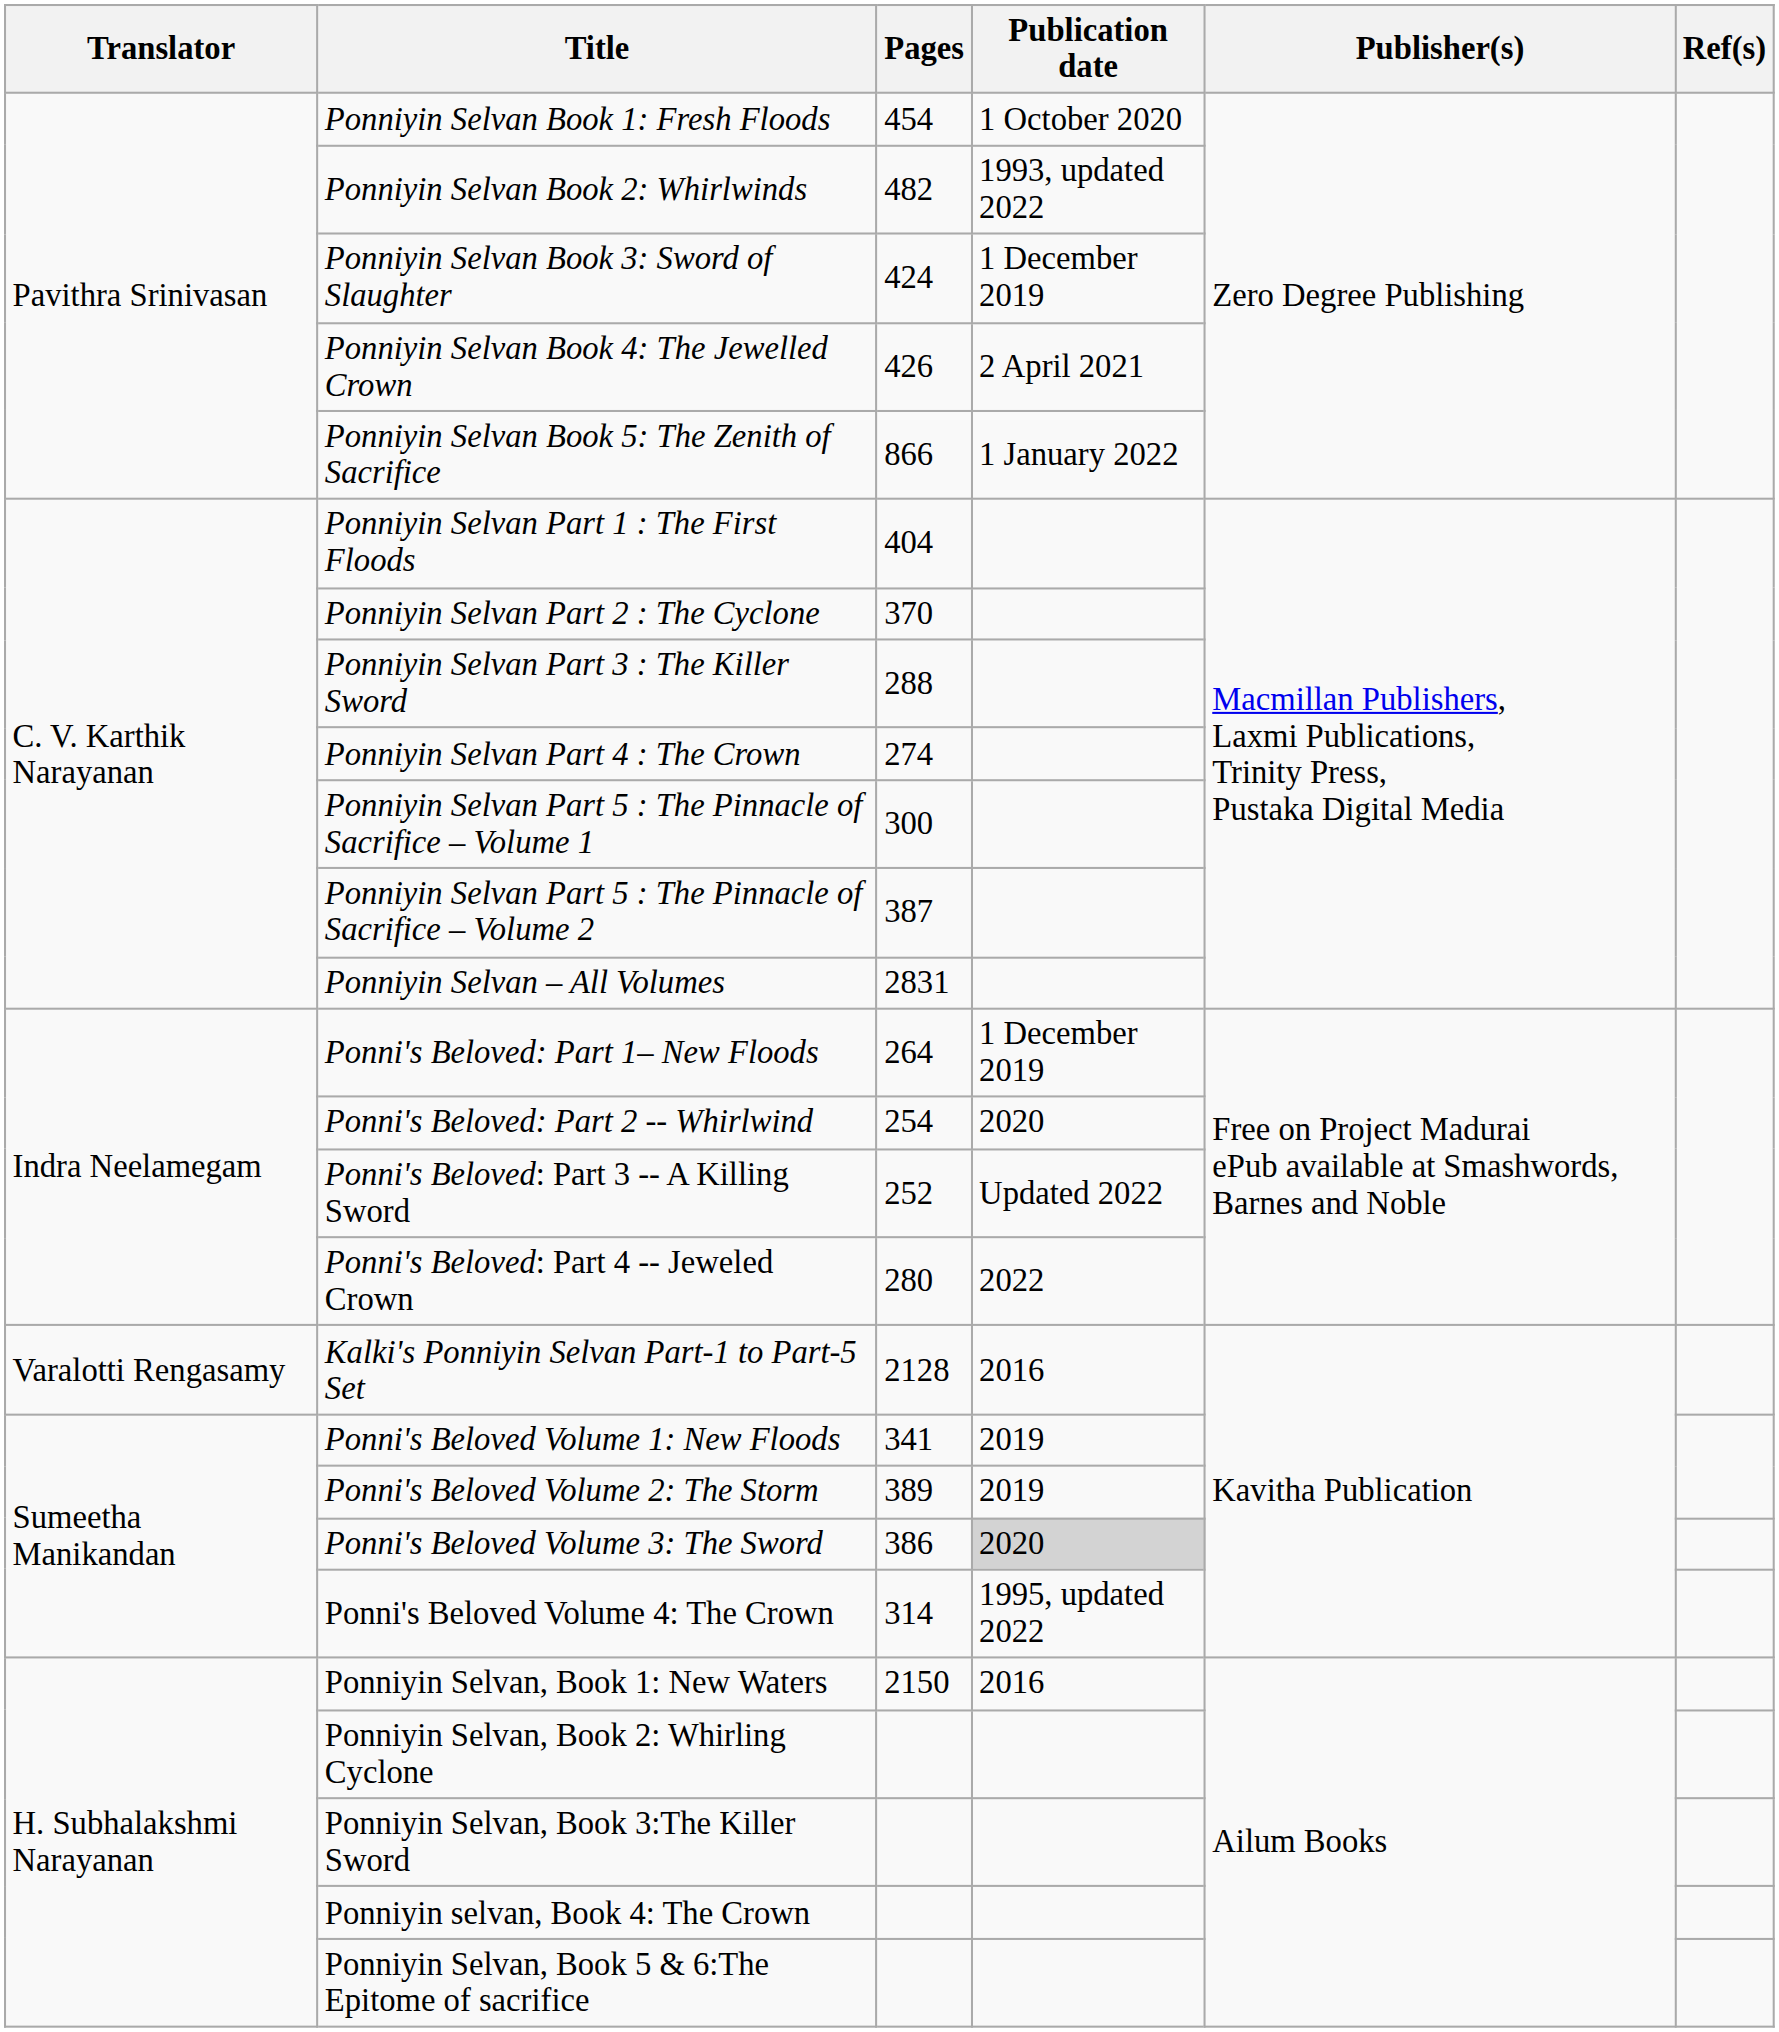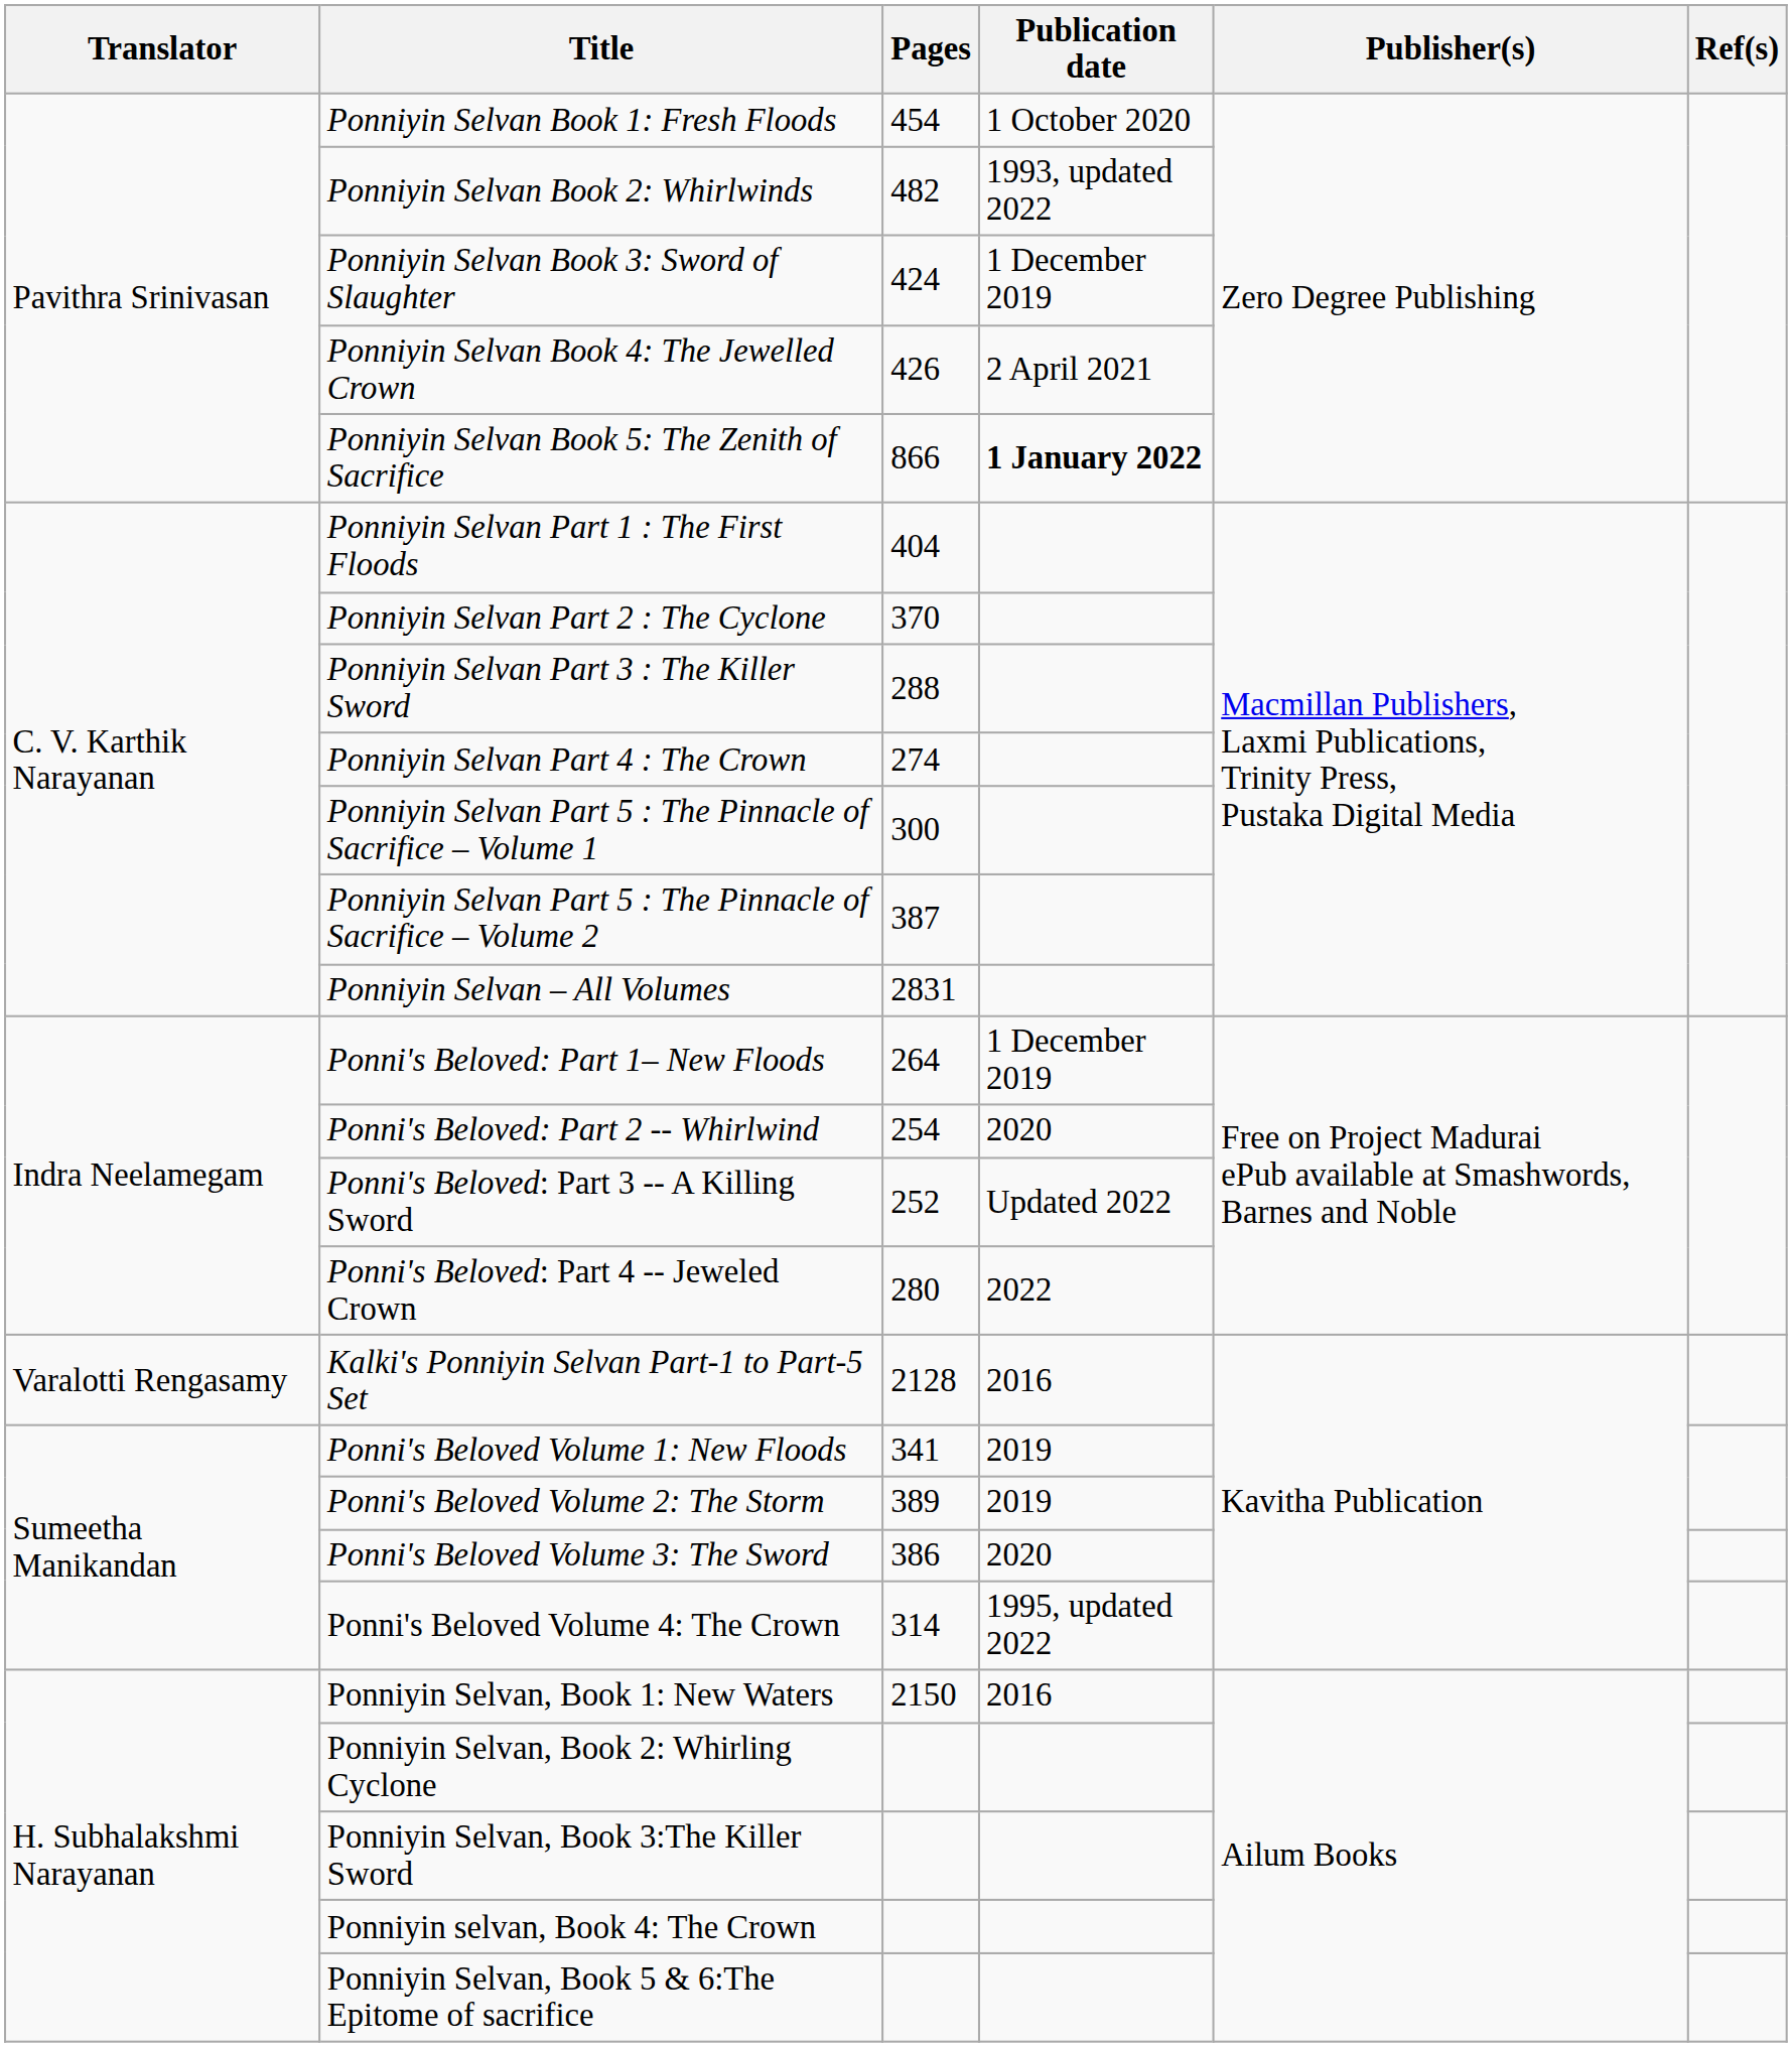Ponniyin Selvan Book 5: The Zenith of Sacrifice | Publication date: normal -> bold
Ponni's Beloved Volume 3: The Sword | Publication date: lightgrey background -> no background
